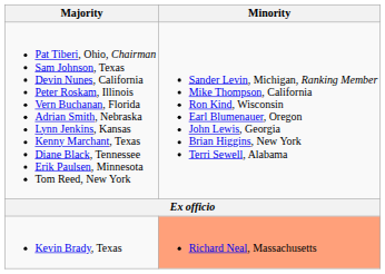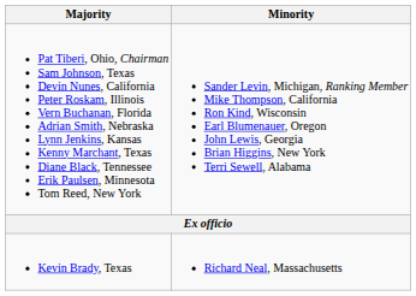Kevin Brady, Texas | Minority: lightsalmon background -> no background
